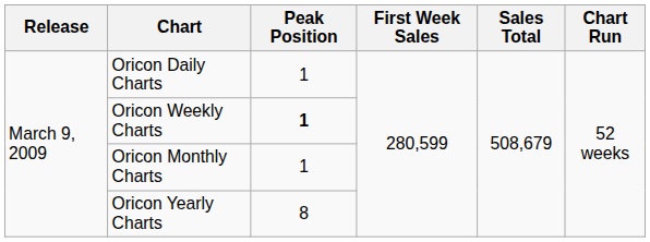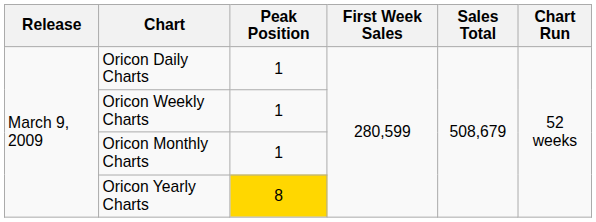Oricon Weekly Charts | Peak Position: bold -> normal
Oricon Yearly Charts | Peak Position: no background -> gold background
